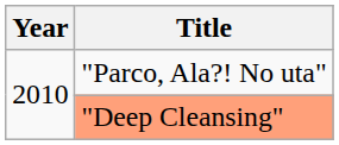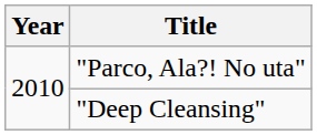"Deep Cleansing" | Title: lightsalmon background -> no background
